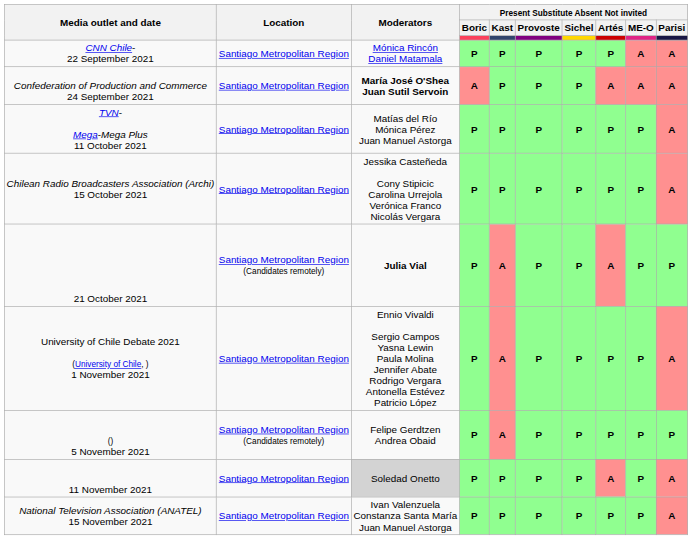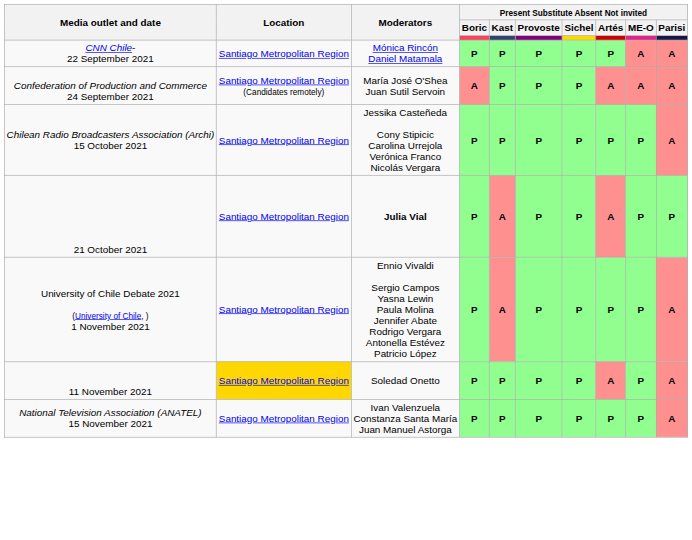Confederation of Production and Commerce 24 September 2021 | Location: Santiago Metropolitan Region -> Santiago Metropolitan Region (Candidates remotely)
Confederation of Production and Commerce 24 September 2021 | Moderators: bold -> normal
- row: TVN- Mega-Mega Plus 11 October 2021 | Santiago Metropolitan Region | Matías del Río Mónica Pérez Juan Manuel Astorga | P | P | P | P | P | P | A
21 October 2021 | Location: Santiago Metropolitan Region (Candidates remotely) -> Santiago Metropolitan Region
- row: () 5 November 2021 | Santiago Metropolitan Region (Candidates remotely) | Felipe Gerdtzen Andrea Obaid | P | A | P | P | P | P | P
11 November 2021 | Location: no background -> gold background
11 November 2021 | Moderators: lightgrey background -> no background
